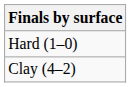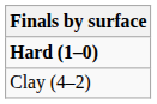row 2 | column 1: normal -> bold
